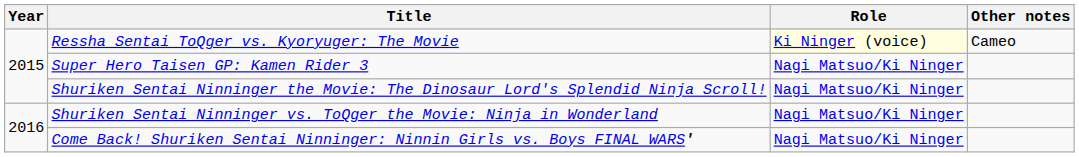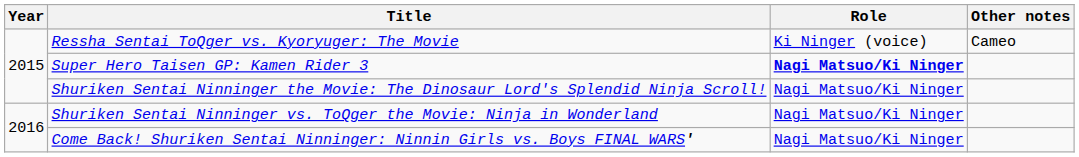Ressha Sentai ToQger vs. Kyoryuger: The Movie | Role: lightyellow background -> no background
Super Hero Taisen GP: Kamen Rider 3 | Role: normal -> bold
